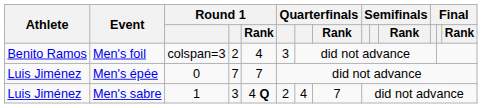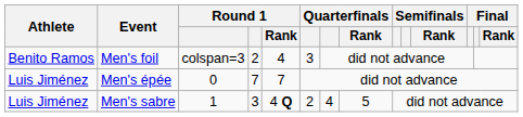Men's sabre | Quarterfinals / Rank: 7 -> 5
